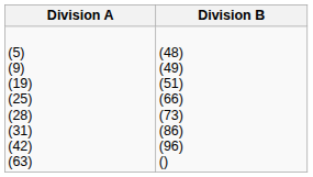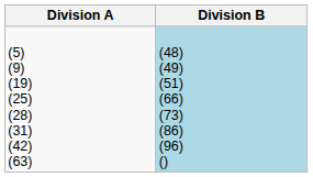(5) (9) (19) (25) (28) (31) (42) (63) | Division B: no background -> lightblue background
